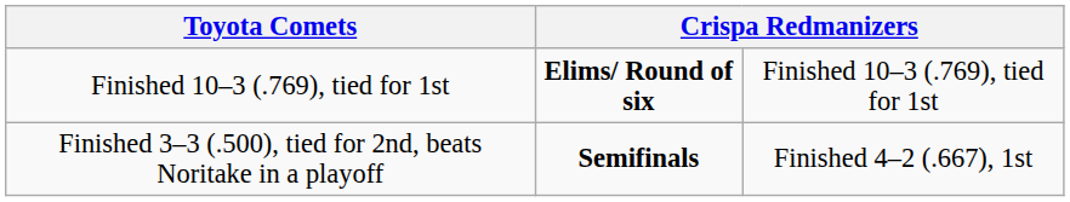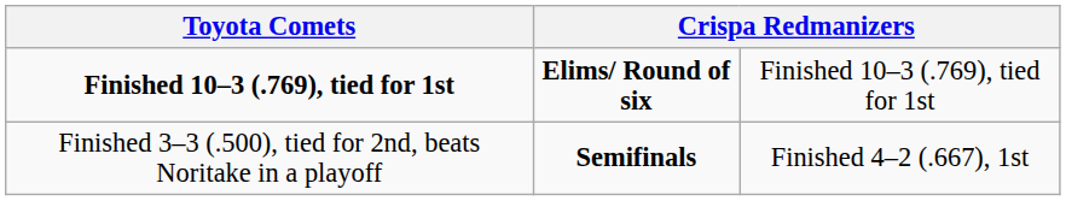row 2 | column 1: normal -> bold
